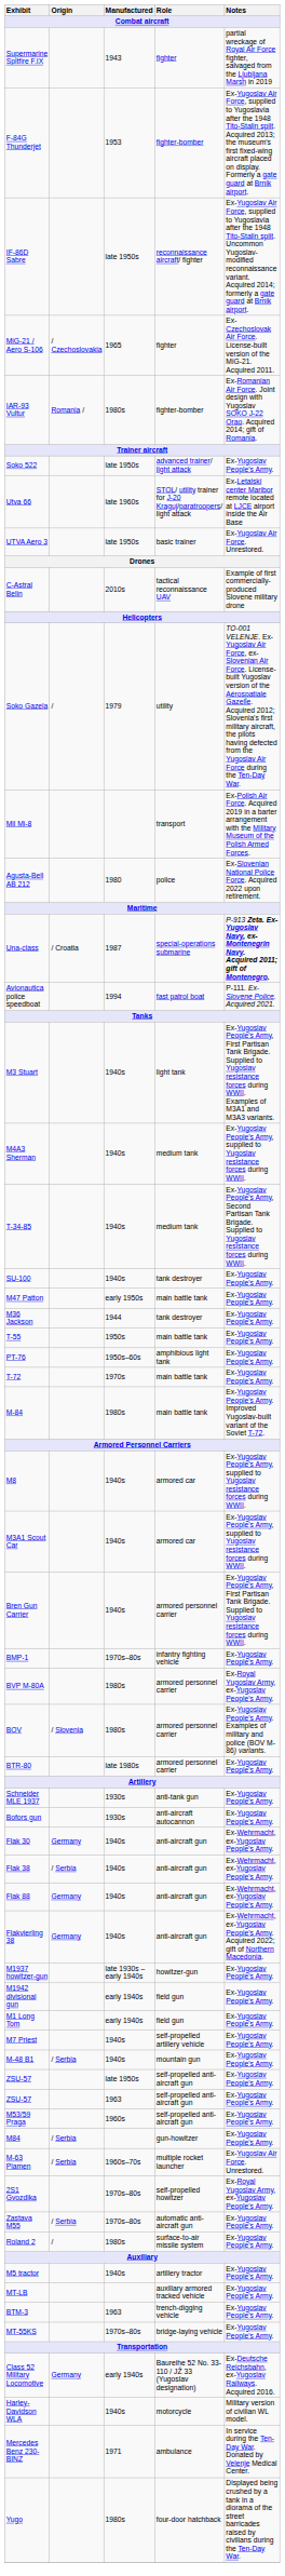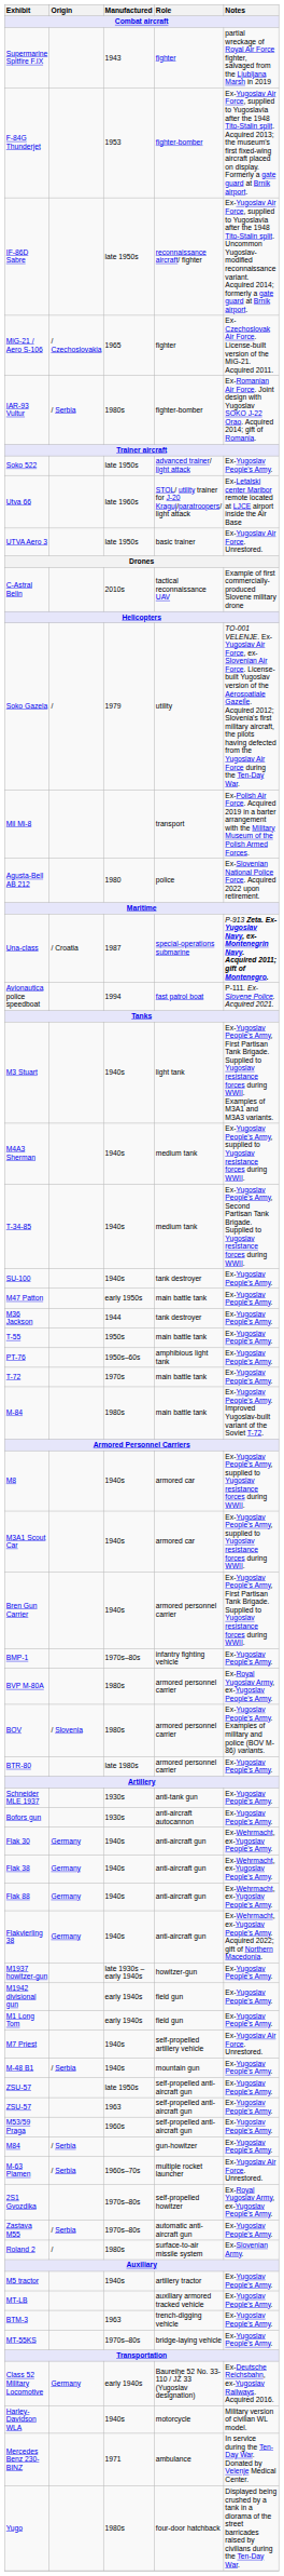IAR-93 Vultur | Origin: Romania / -> / Serbia
Flak 38 | Origin: / Serbia -> Germany
M7 Priest | Notes: Ex-Yugoslav People's Army. -> Ex-Yugoslav Air Force. Unrestored.
Roland 2 | Notes: Ex-Yugoslav People's Army. -> Ex-Slovenian Army.
